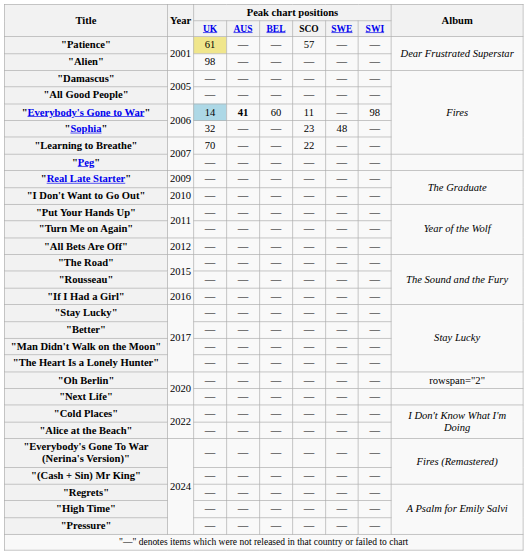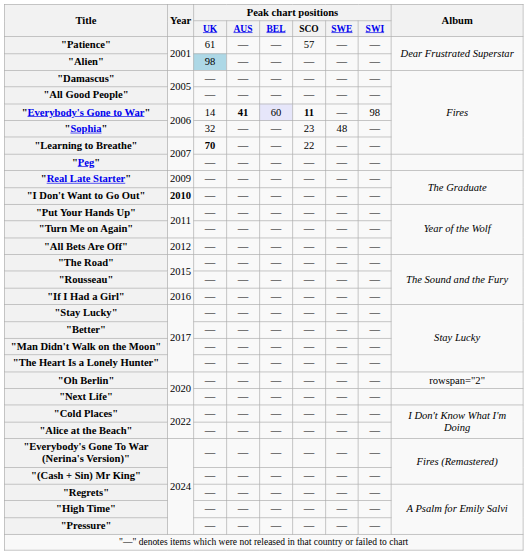"Patience" | Peak chart positions / UK: khaki background -> no background
"Alien" | Peak chart positions / UK: no background -> lightblue background
"Everybody's Gone to War" | Peak chart positions / UK: lightblue background -> no background
"Everybody's Gone to War" | Peak chart positions / BEL: no background -> lavender background
"Everybody's Gone to War" | Peak chart positions / SCO: normal -> bold
"Learning to Breathe" | Peak chart positions / UK: normal -> bold
"I Don't Want to Go Out" | Year: normal -> bold
